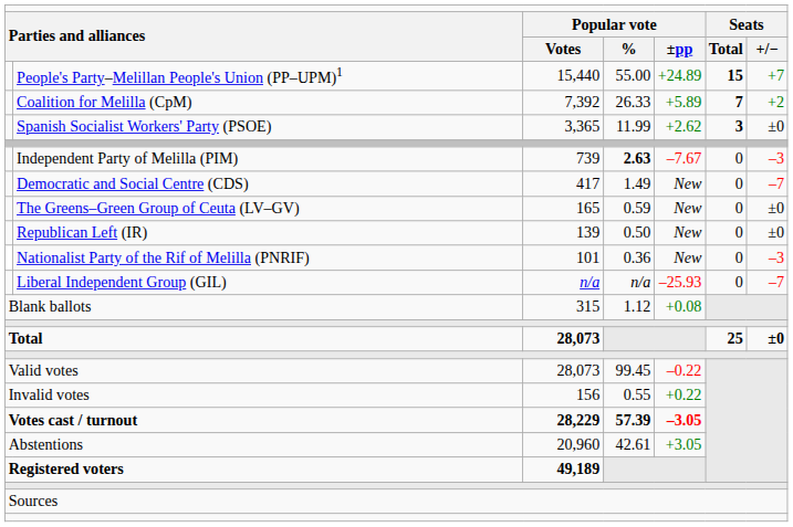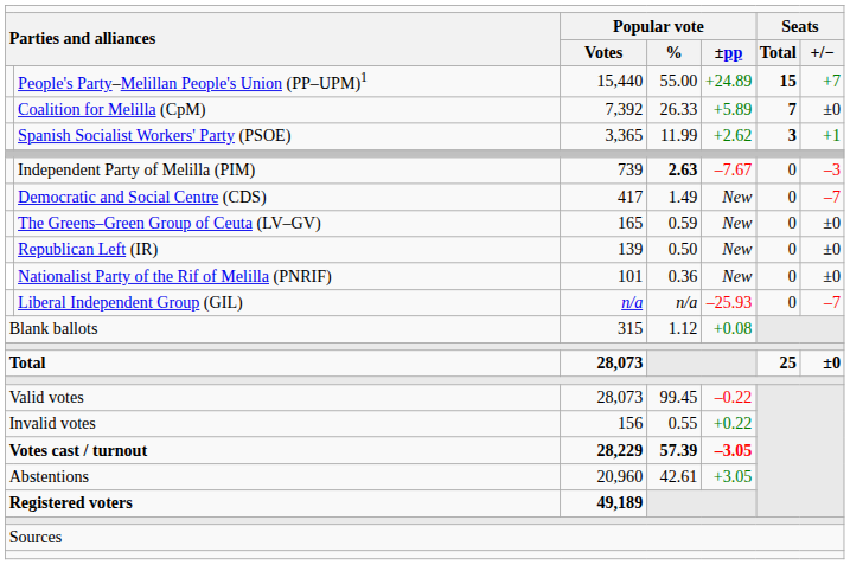Coalition for Melilla (CpM) | column 7: +2 -> ±0
Spanish Socialist Workers' Party (PSOE) | column 7: ±0 -> +1
Nationalist Party of the Rif of Melilla (PNRIF) | column 7: –3 -> ±0
